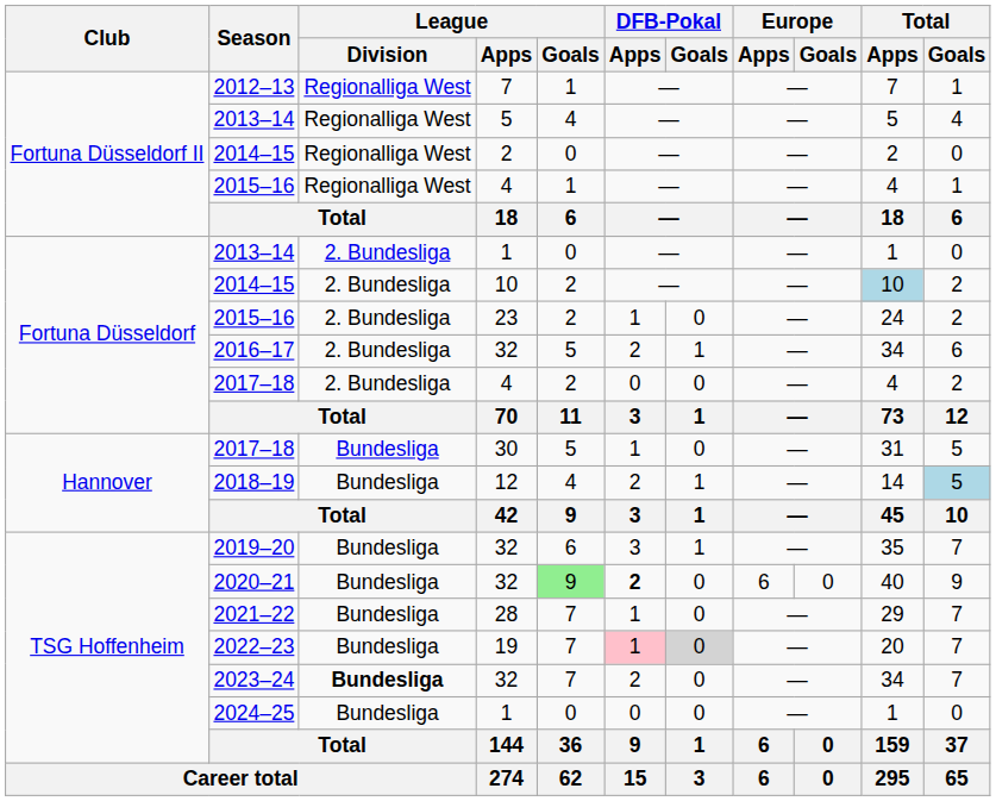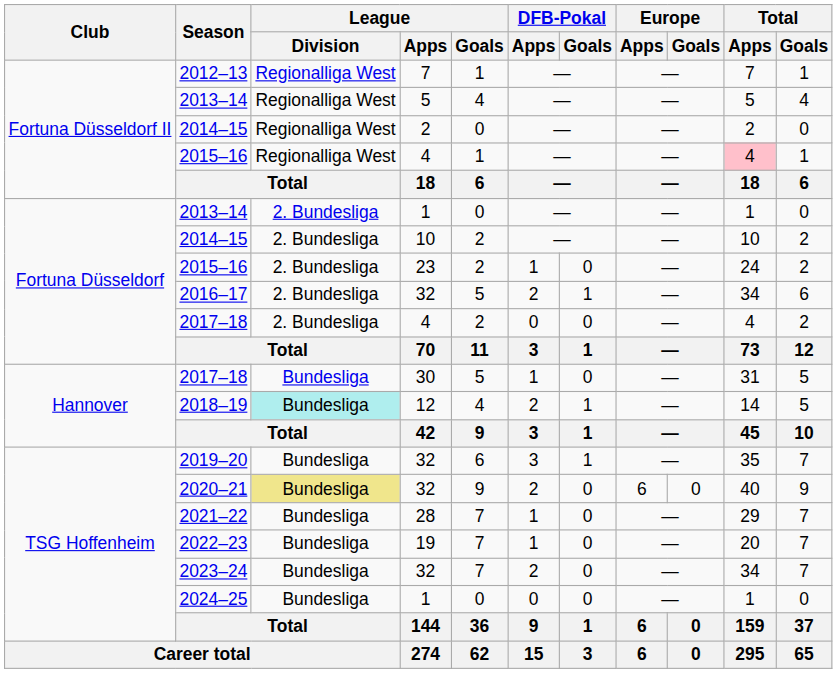2015–16 / 4 | Total / Apps: no background -> pink background
2014–15 / 10 | Total / Apps: lightblue background -> no background
2018–19 | League / Division: no background -> paleturquoise background
2018–19 | Total / Goals: lightblue background -> no background
2020–21 | League / Division: no background -> khaki background
2020–21 | League / Goals: lightgreen background -> no background
2020–21 | DFB-Pokal / Apps: bold -> normal
2022–23 | DFB-Pokal / Apps: pink background -> no background
2022–23 | DFB-Pokal / Goals: lightgrey background -> no background
2023–24 | League / Division: bold -> normal
